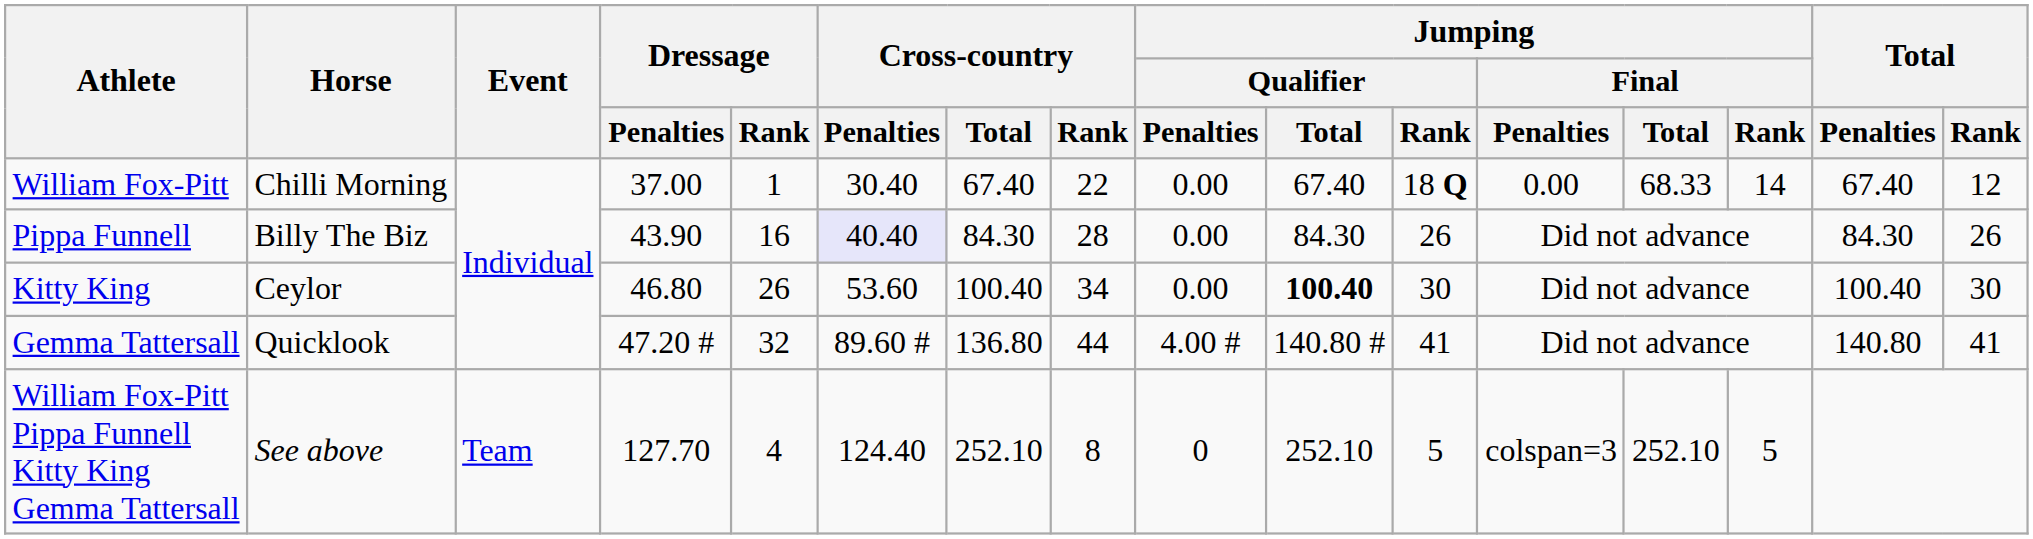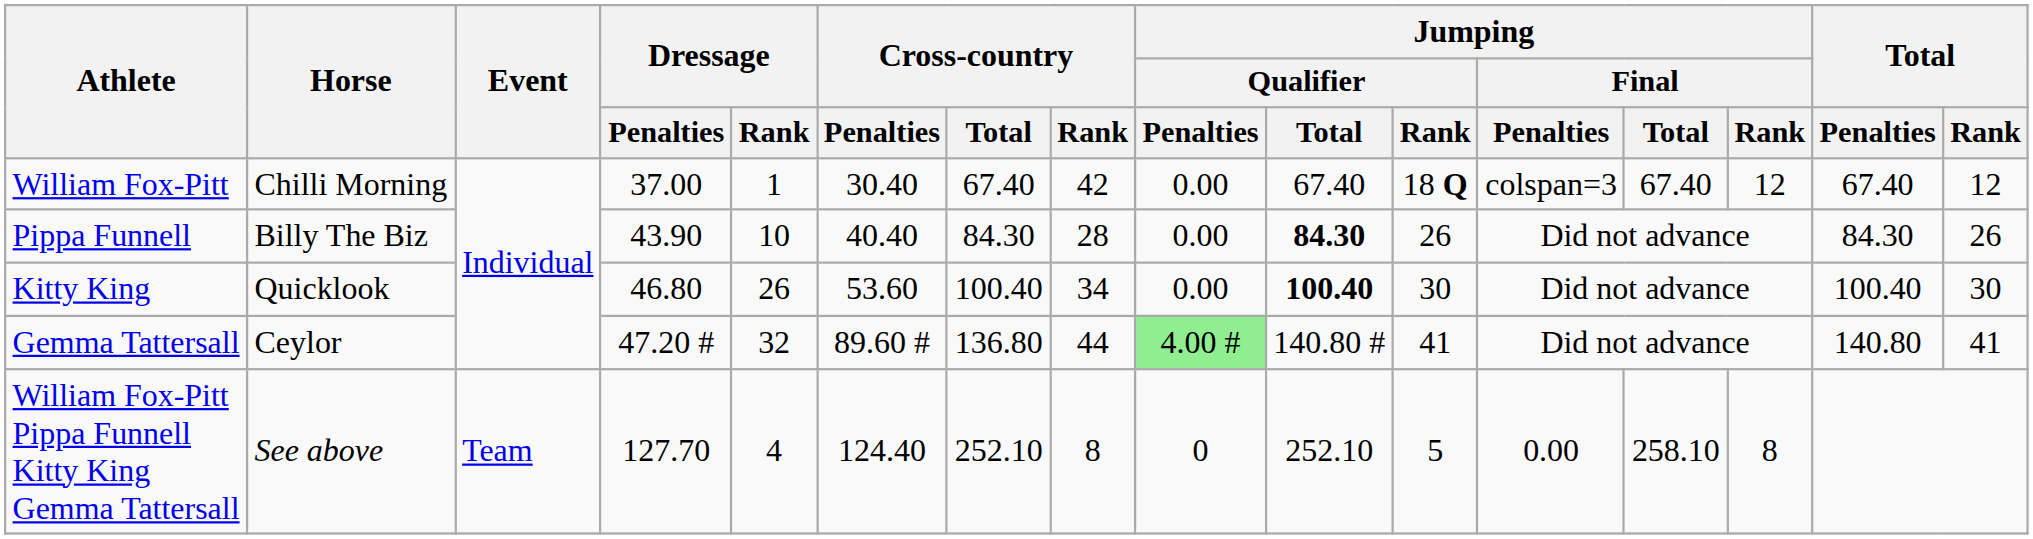William Fox-Pitt | Cross-country / Rank: 22 -> 42
William Fox-Pitt | Jumping / Final / Penalties: 0.00 -> colspan=3
William Fox-Pitt | Jumping / Final / Total: 68.33 -> 67.40
William Fox-Pitt | Jumping / Final / Rank: 14 -> 12
Pippa Funnell | Dressage / Rank: 16 -> 10
Pippa Funnell | Cross-country / Penalties: lavender background -> no background
Pippa Funnell | Jumping / Qualifier / Total: normal -> bold
Kitty King | Horse: Ceylor -> Quicklook
Gemma Tattersall | Horse: Quicklook -> Ceylor
Gemma Tattersall | Jumping / Qualifier / Penalties: no background -> lightgreen background
William Fox-Pitt Pippa Funnell Kitty King Gemma Tattersall | Jumping / Final / Penalties: colspan=3 -> 0.00
William Fox-Pitt Pippa Funnell Kitty King Gemma Tattersall | Jumping / Final / Total: 252.10 -> 258.10
William Fox-Pitt Pippa Funnell Kitty King Gemma Tattersall | Jumping / Final / Rank: 5 -> 8
